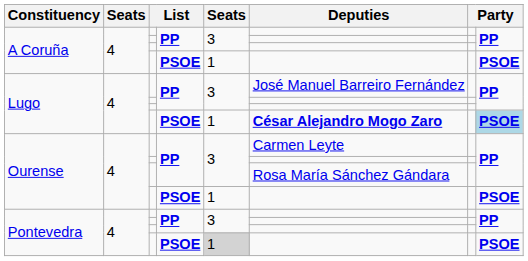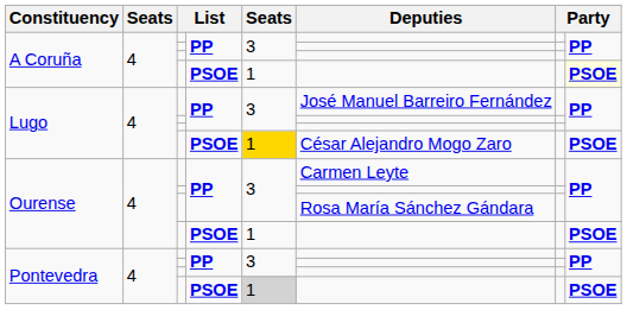A Coruña / PSOE | column 8: no background -> lightyellow background
Lugo / PSOE | column 5: no background -> gold background
Lugo / PSOE | Deputies: bold -> normal
Lugo / PSOE | column 8: lightblue background -> no background
